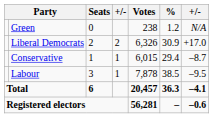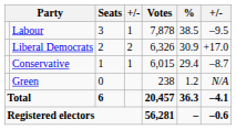rows swapped: Labour <-> Green
